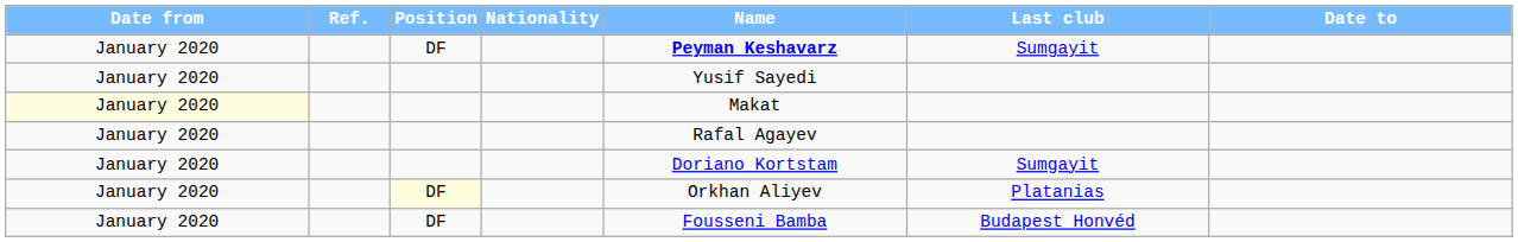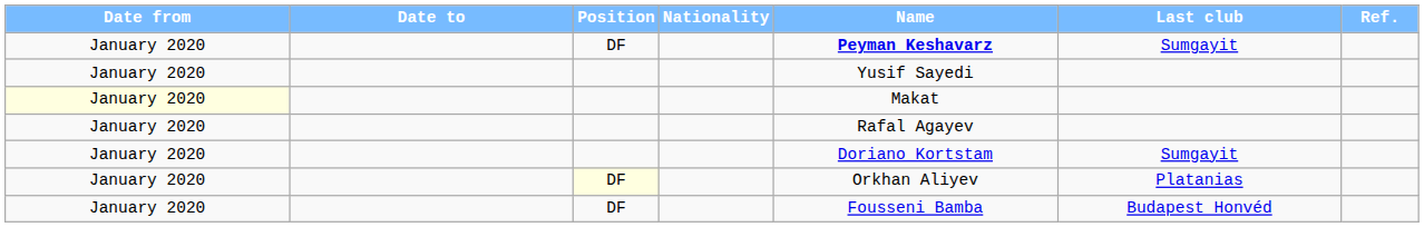columns swapped: Date to <-> Ref.
